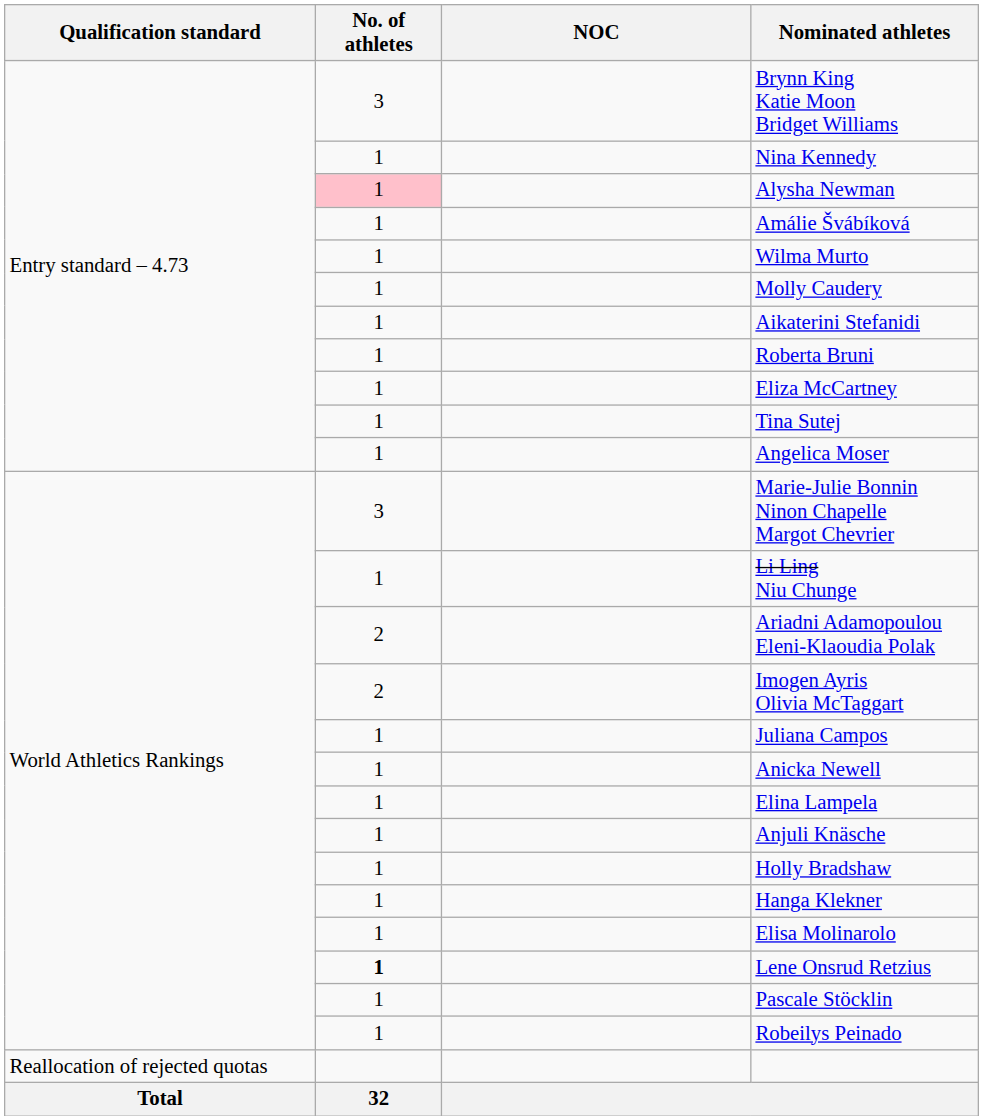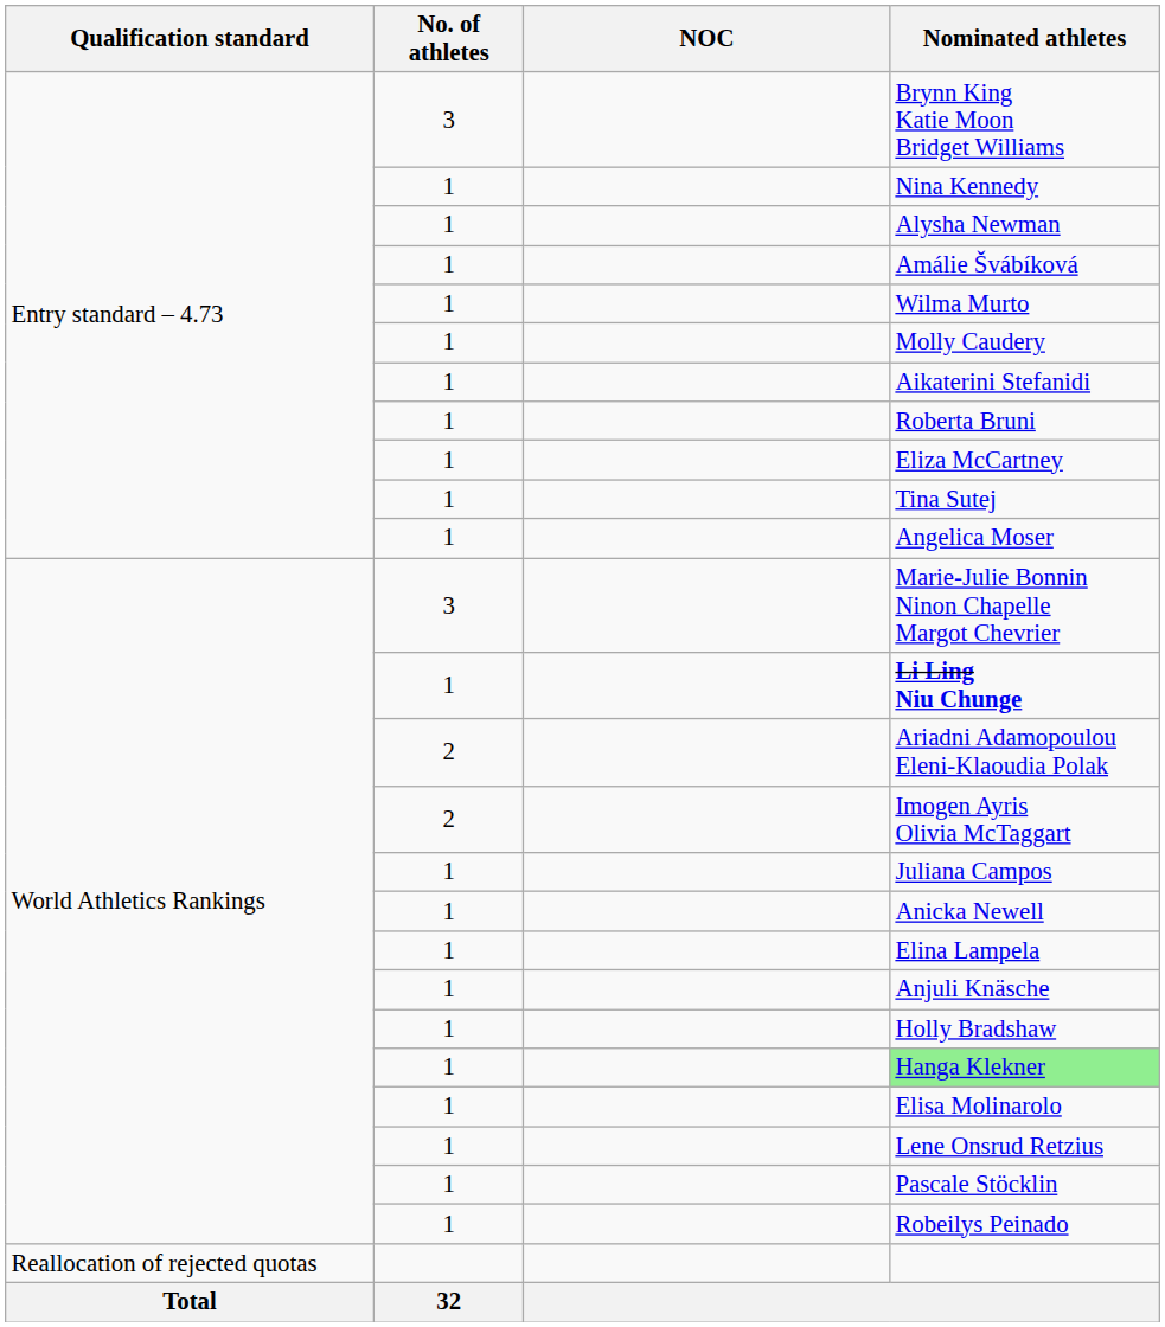Alysha Newman | No. of athletes: pink background -> no background
Li Ling Niu Chunge | Nominated athletes: normal -> bold
Hanga Klekner | Nominated athletes: no background -> lightgreen background
Lene Onsrud Retzius | No. of athletes: bold -> normal
